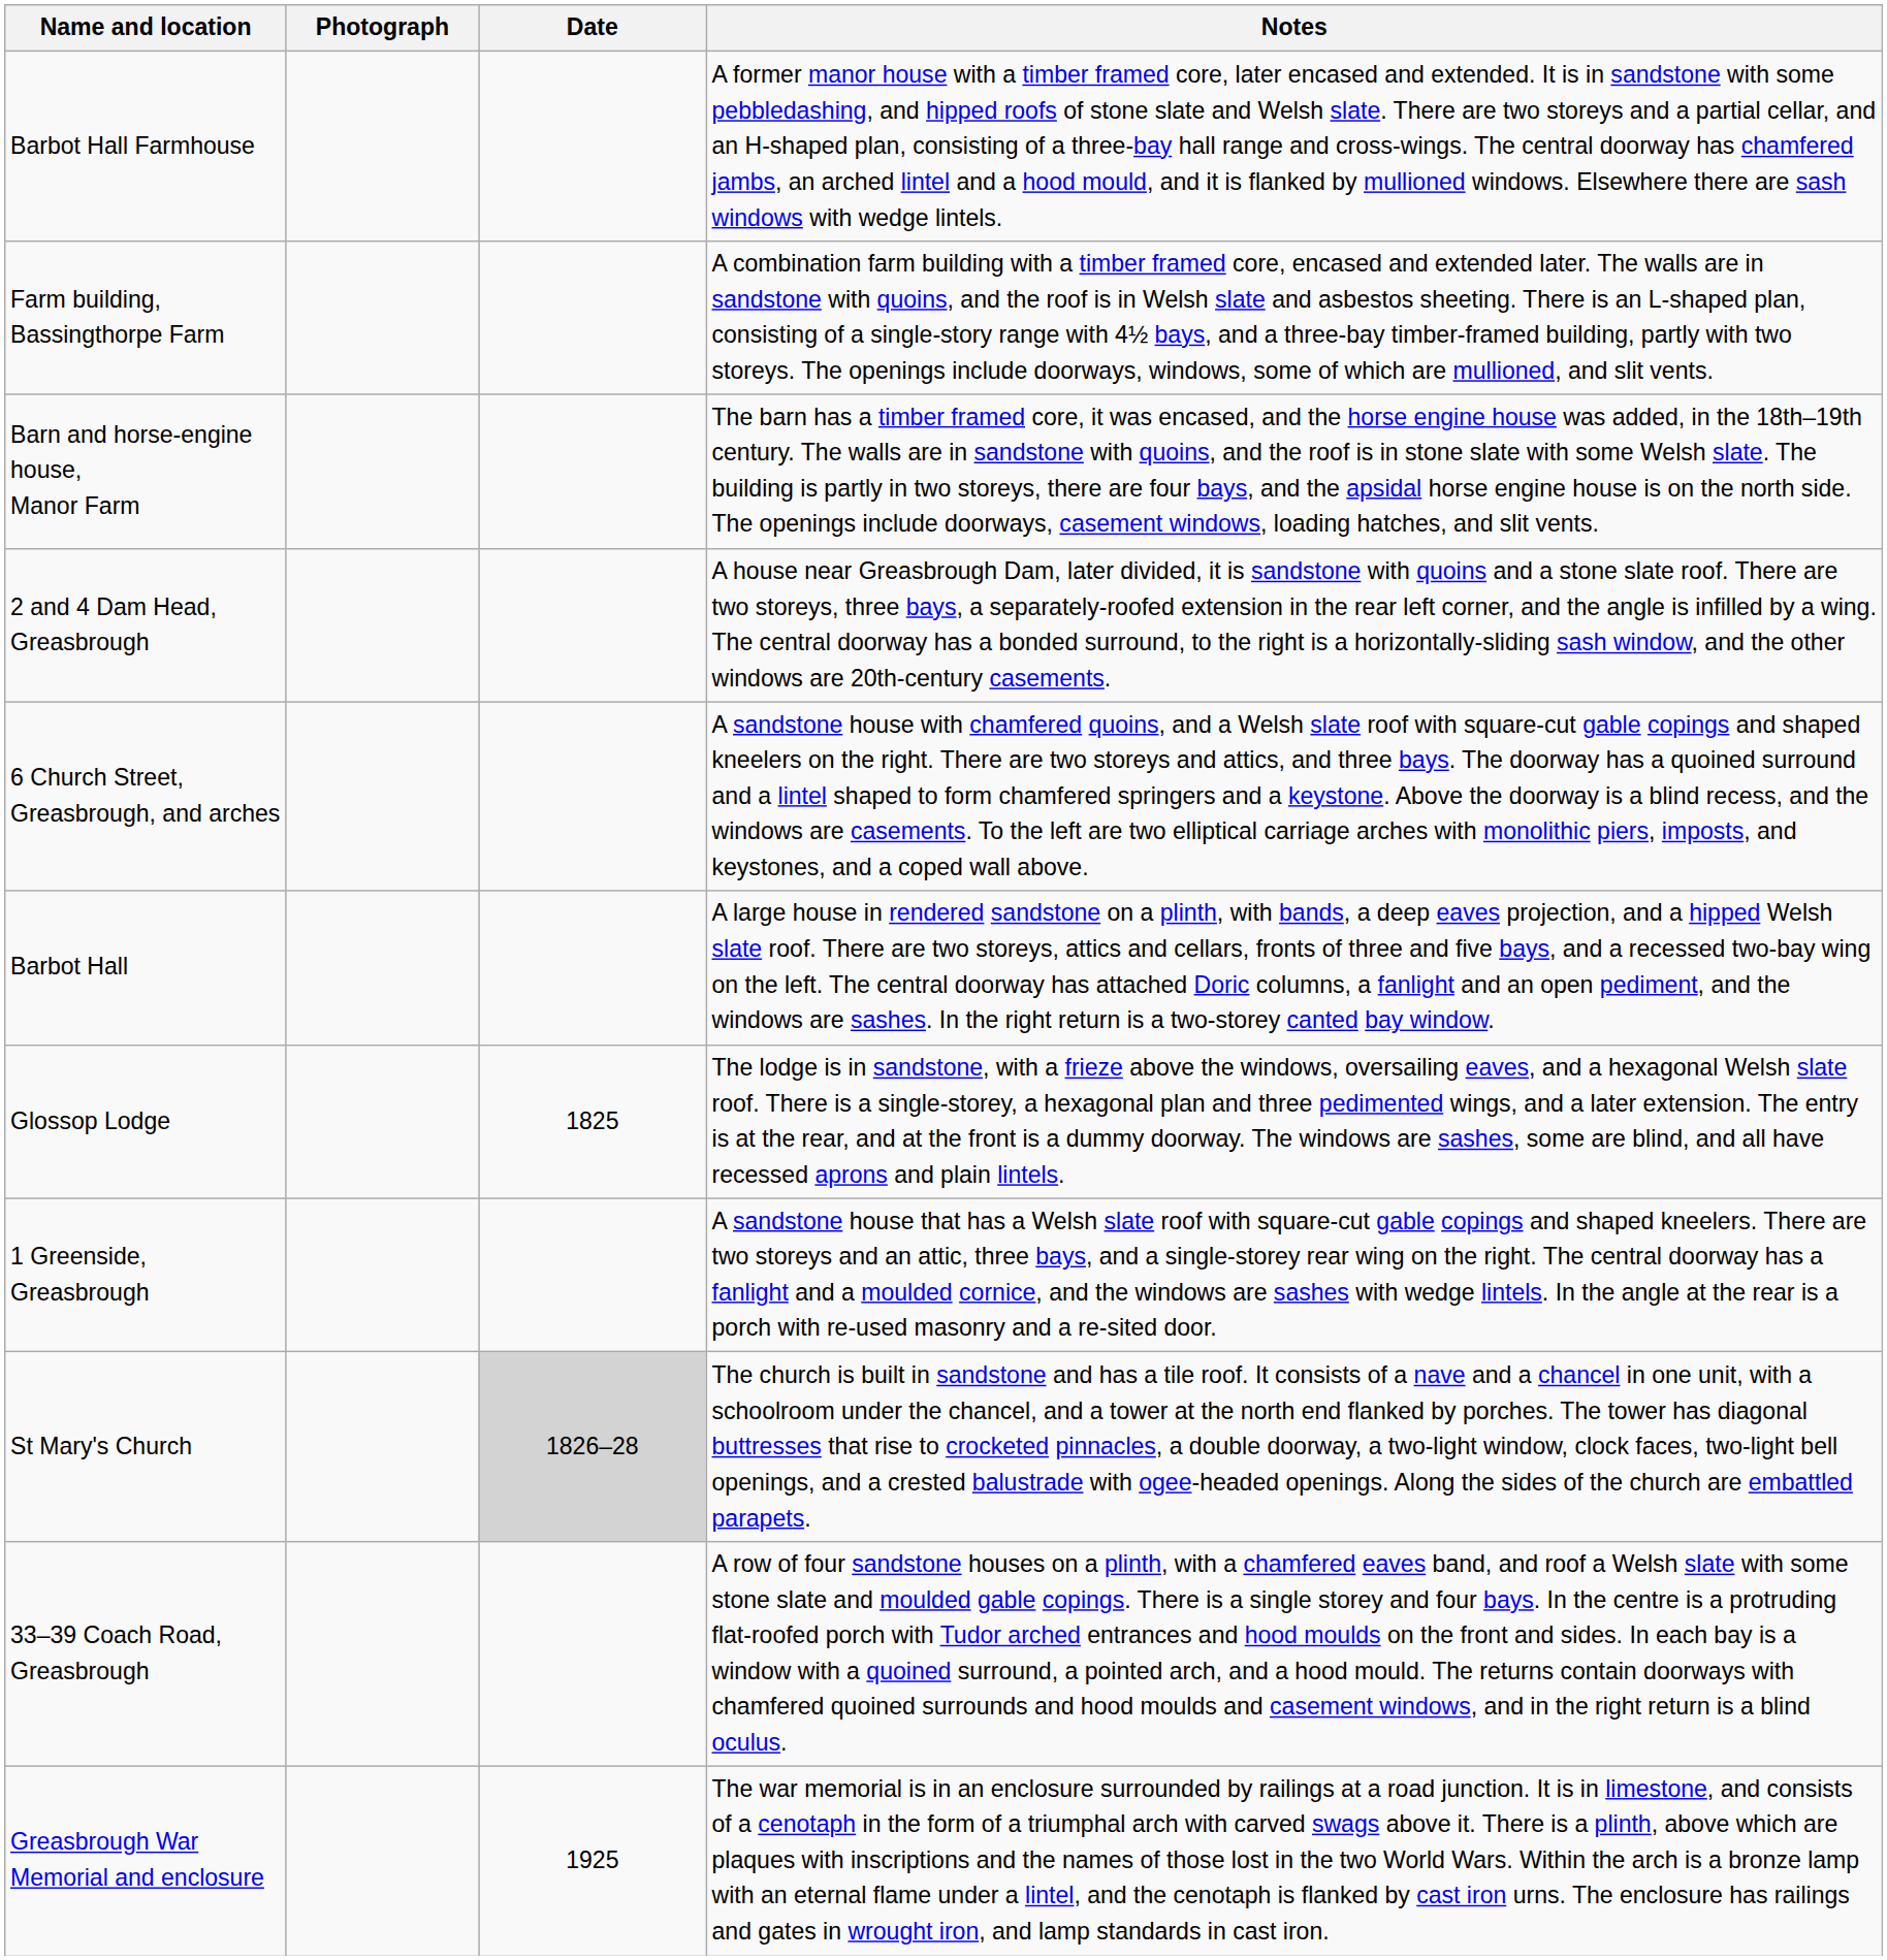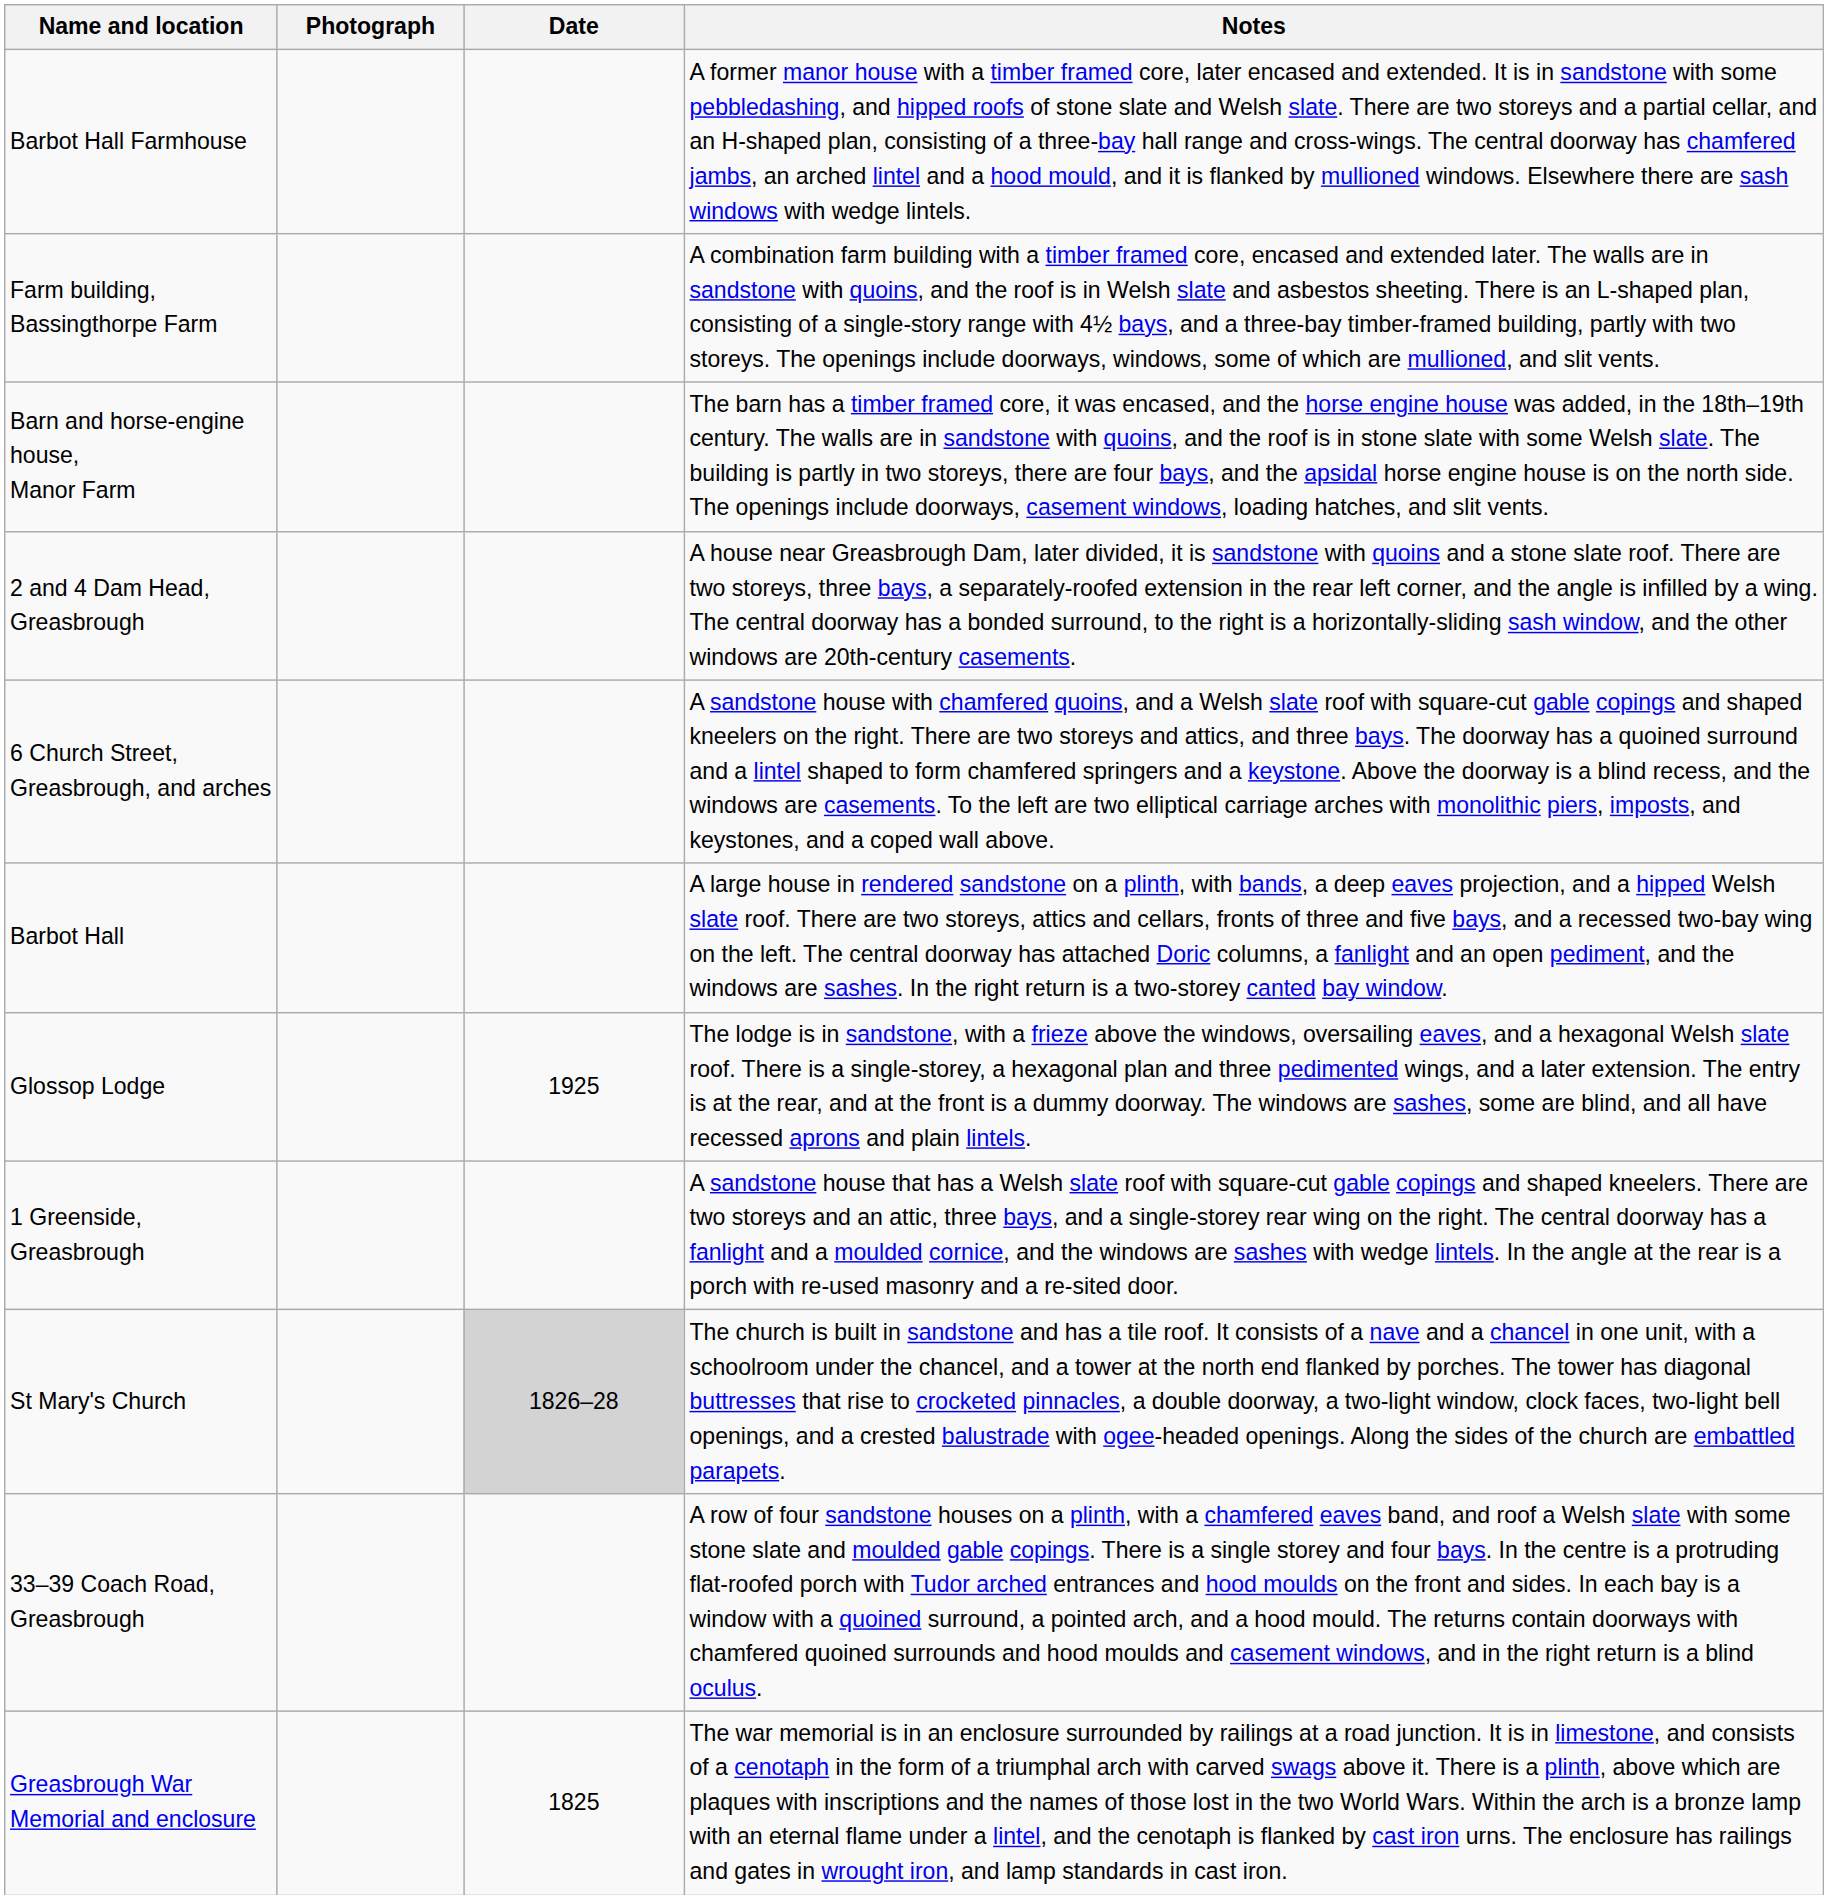Glossop Lodge | Date: 1825 -> 1925
Greasbrough War Memorial and enclosure | Date: 1925 -> 1825
